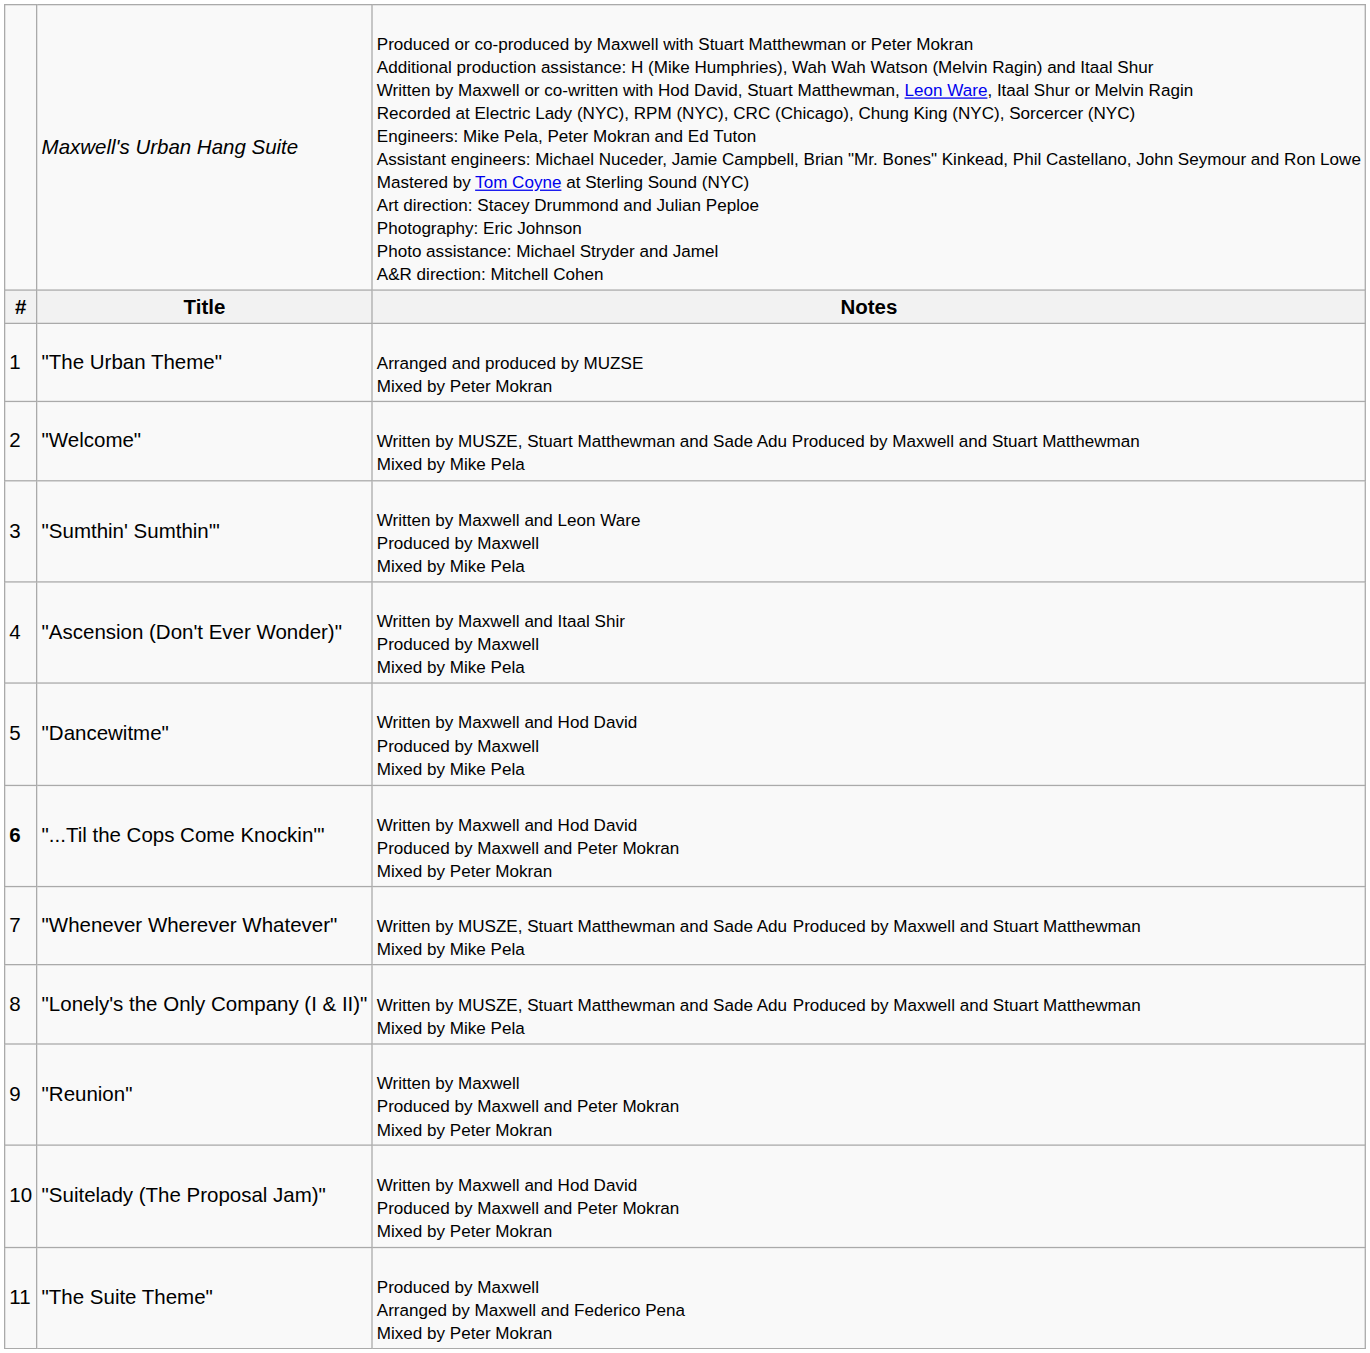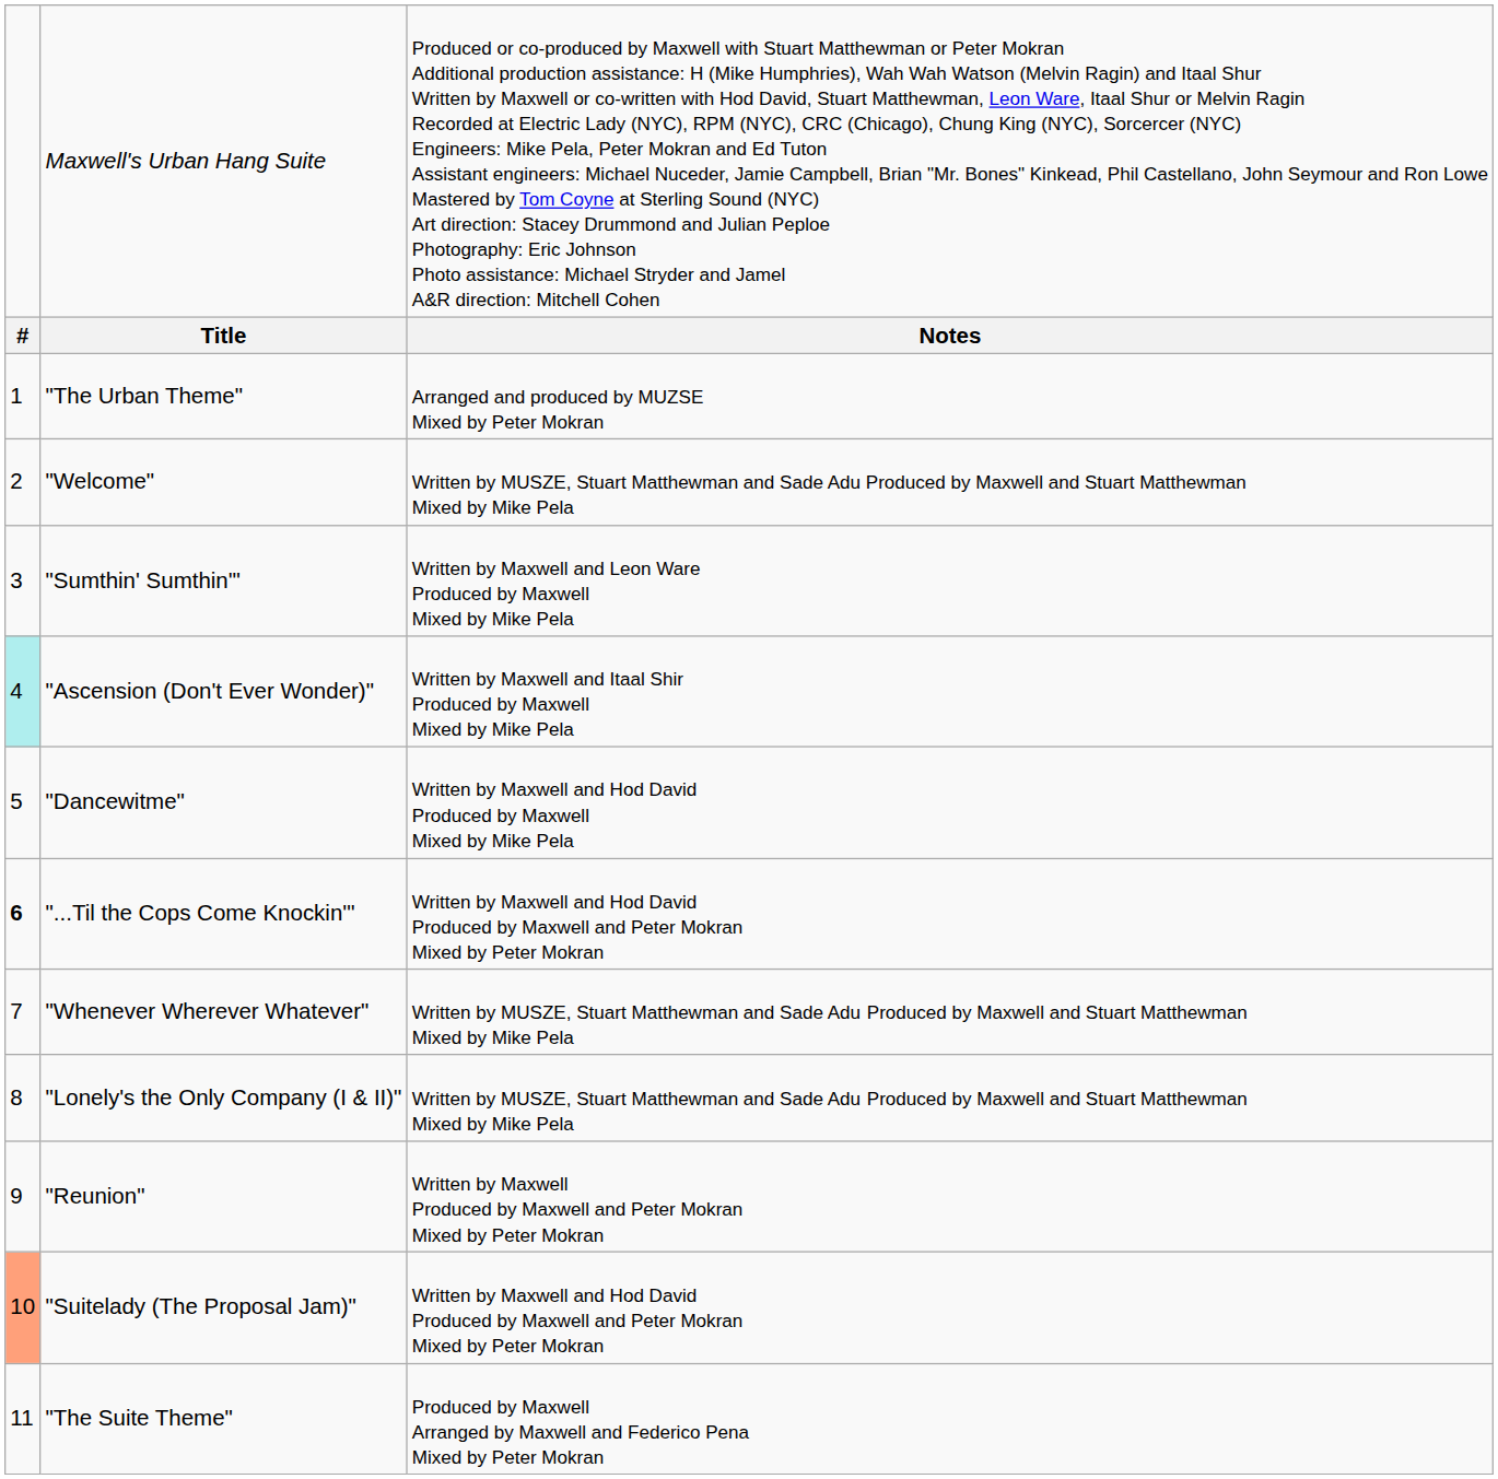"Ascension (Don't Ever Wonder)" | column 1: no background -> paleturquoise background
"Suitelady (The Proposal Jam)" | column 1: no background -> lightsalmon background
